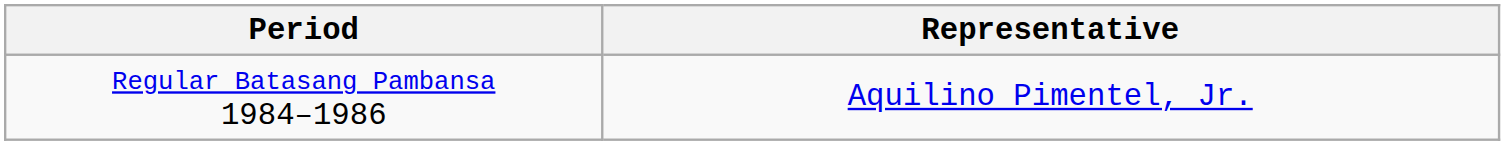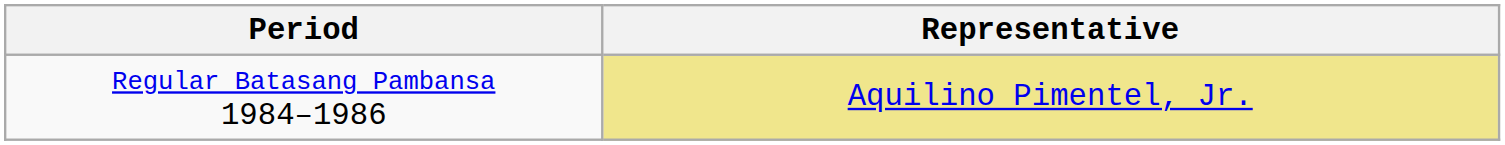Regular Batasang Pambansa 1984–1986 | Representative: no background -> khaki background
